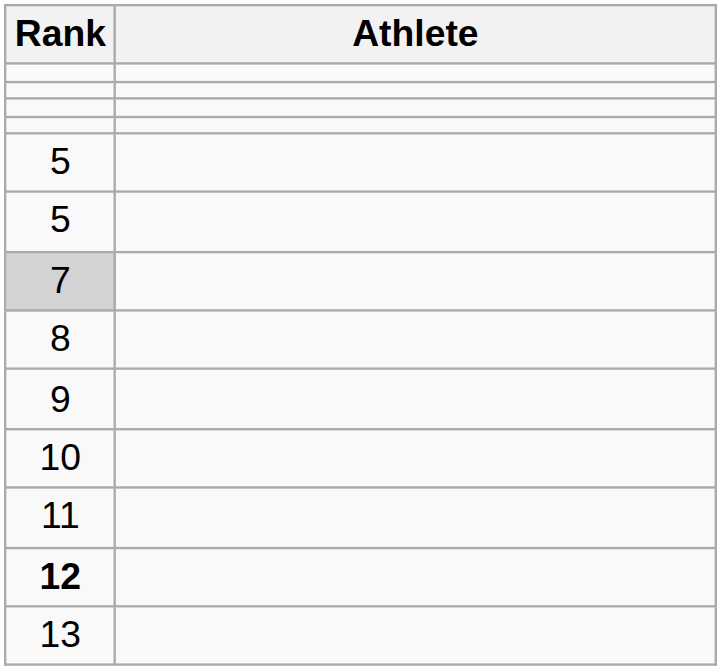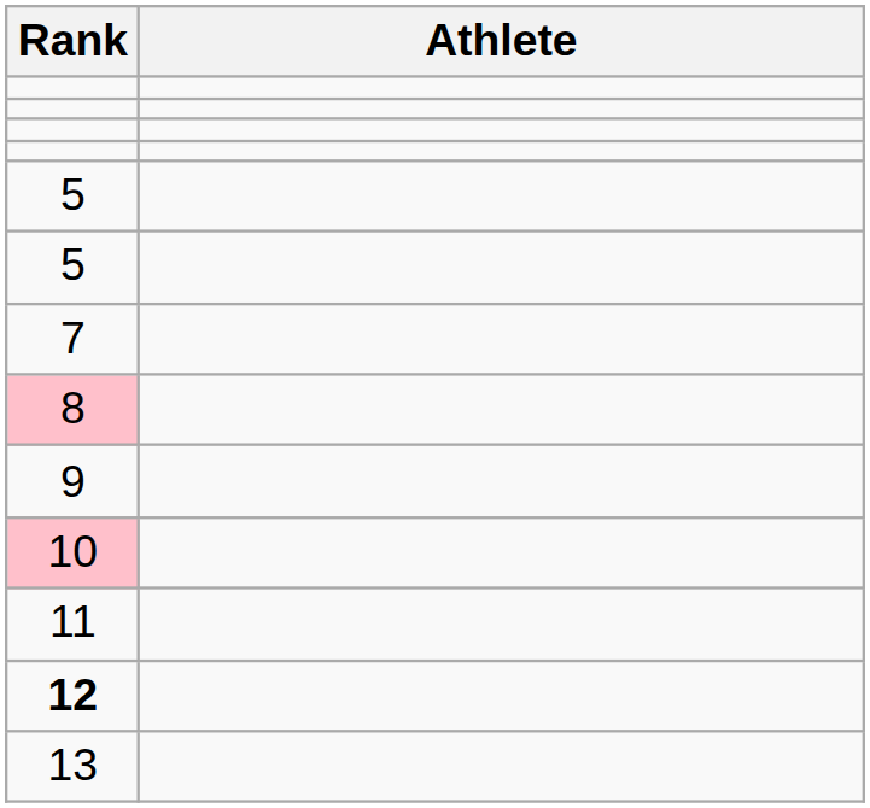row 8 | Rank: lightgrey background -> no background
row 9 | Rank: no background -> pink background
row 11 | Rank: no background -> pink background
